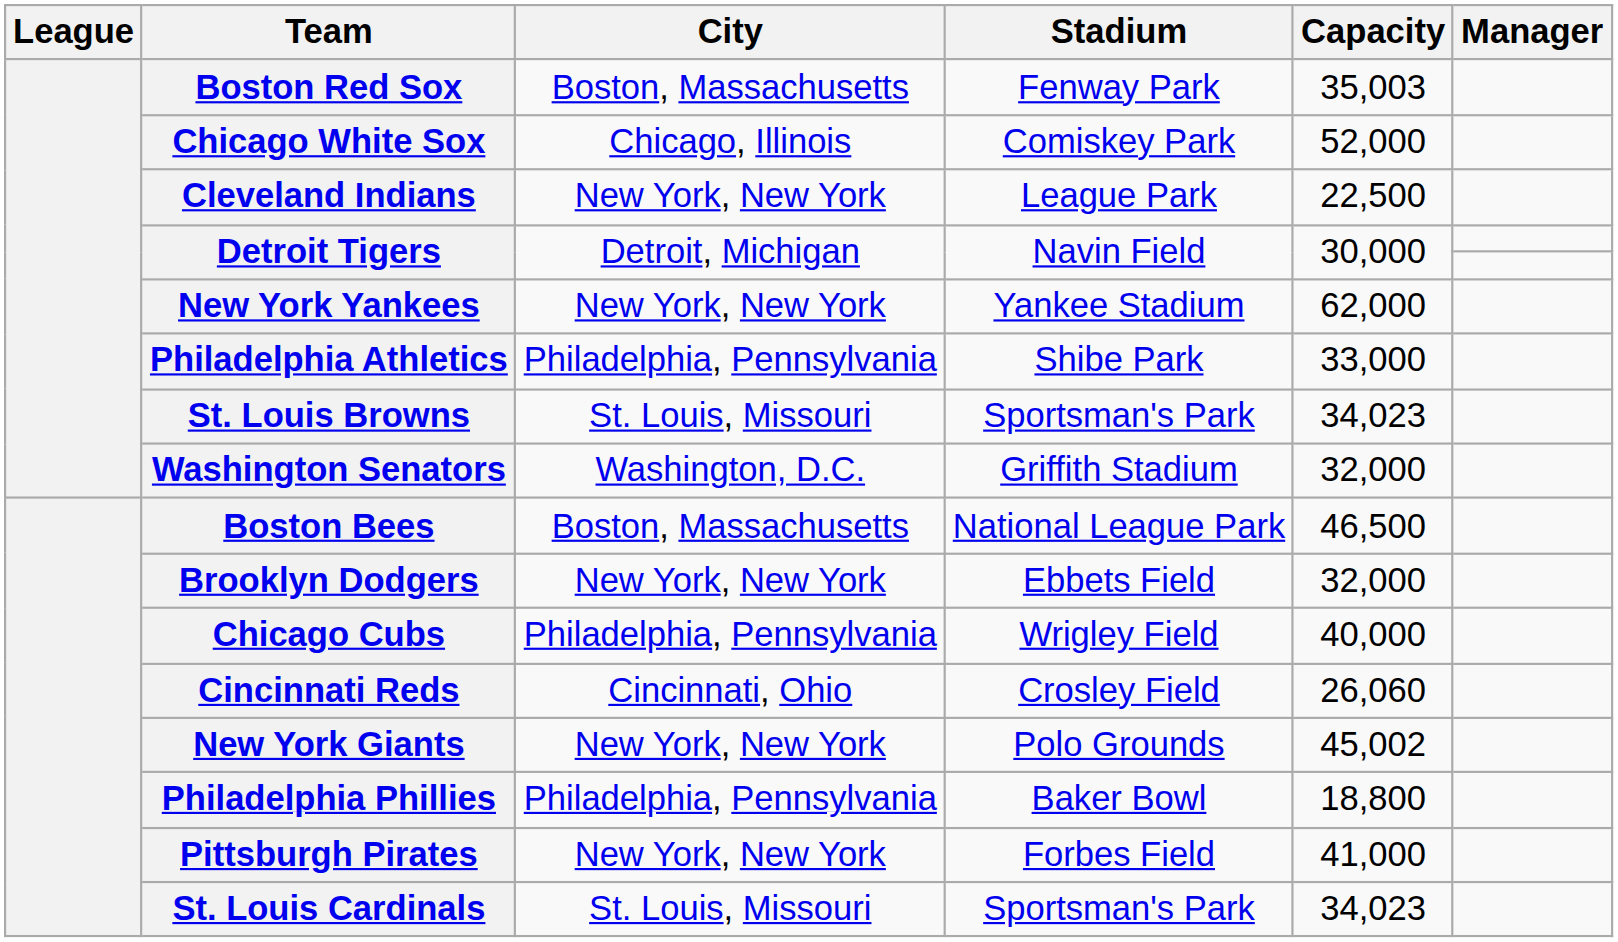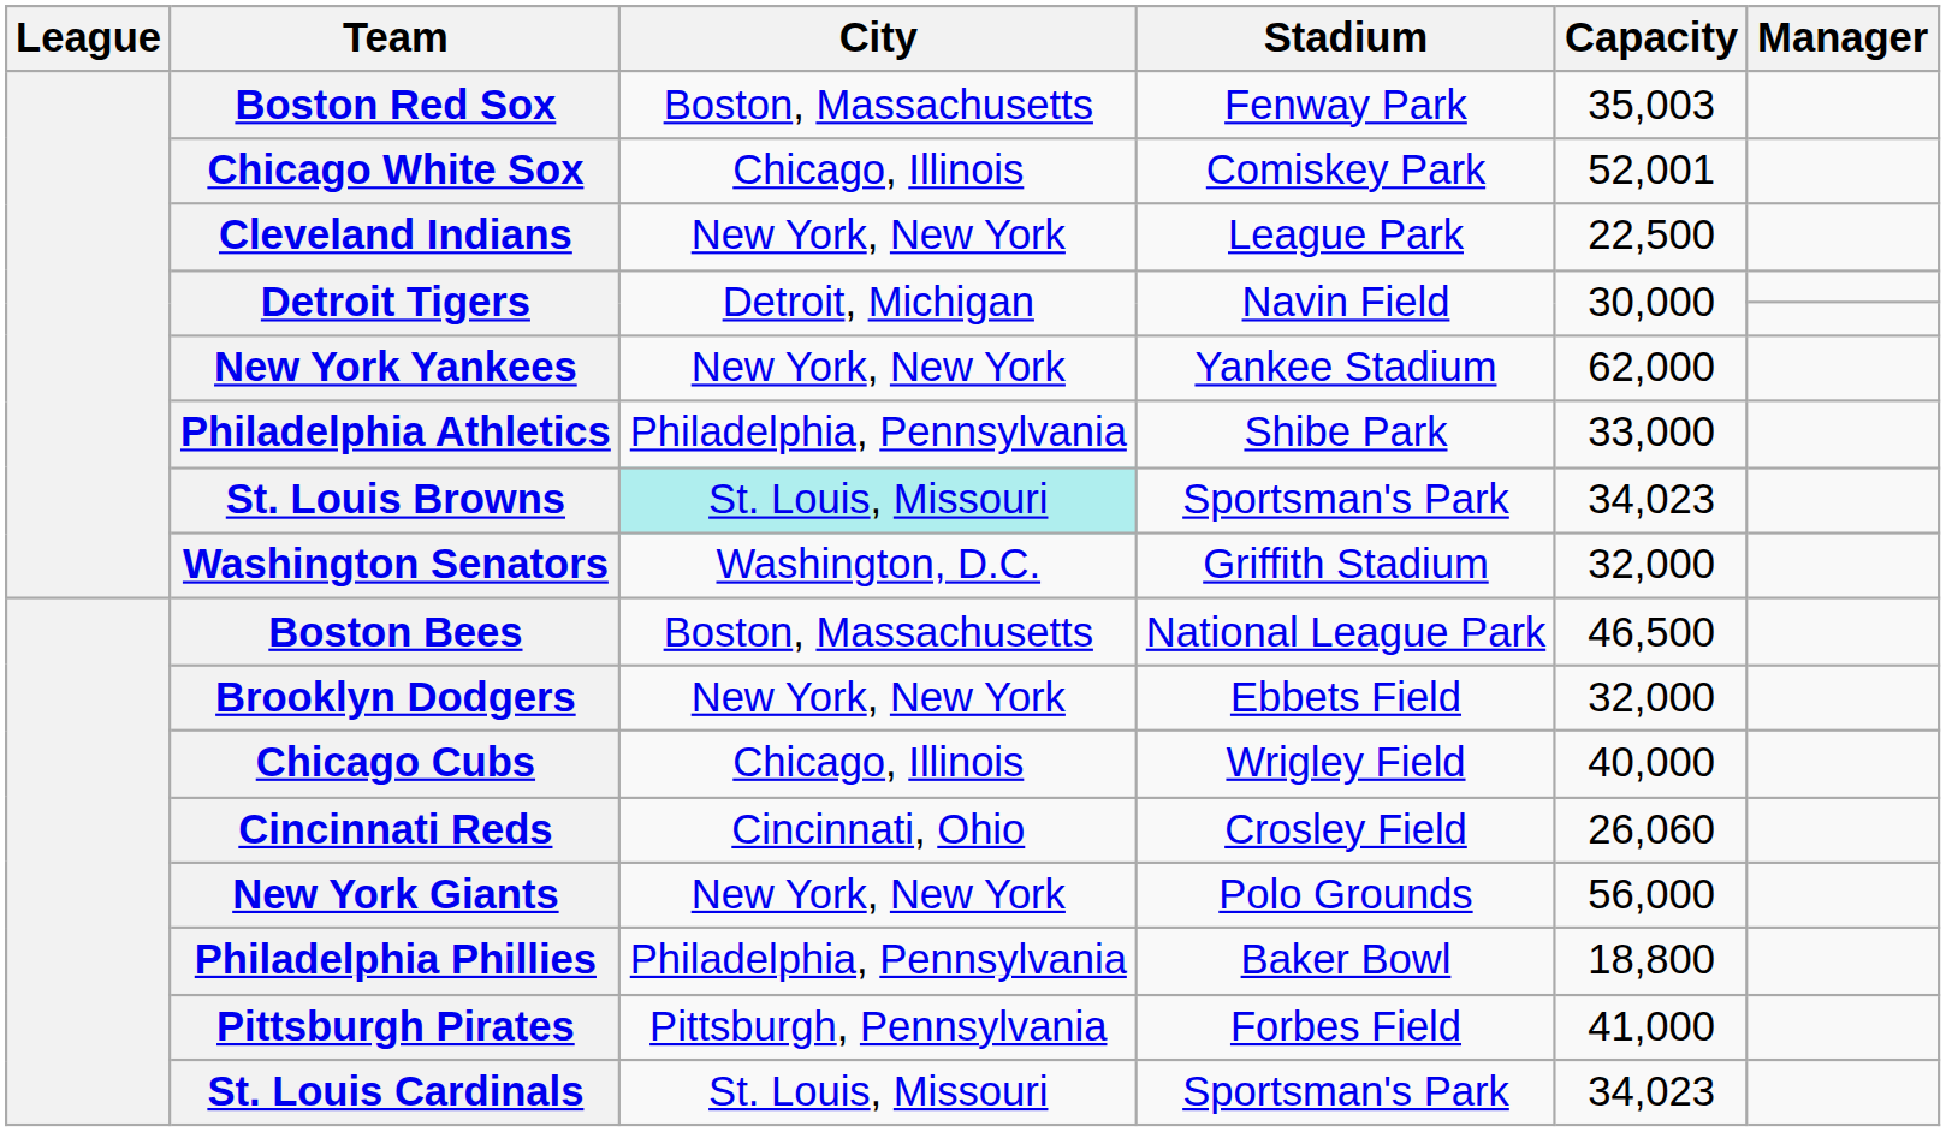Chicago White Sox | Capacity: 52,000 -> 52,001
St. Louis Browns | City: no background -> paleturquoise background
Chicago Cubs | City: Philadelphia, Pennsylvania -> Chicago, Illinois
New York Giants | Capacity: 45,002 -> 56,000
Pittsburgh Pirates | City: New York, New York -> Pittsburgh, Pennsylvania
